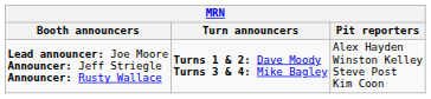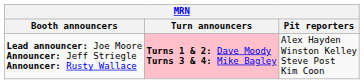row 3 | Turn announcers: no background -> pink background
